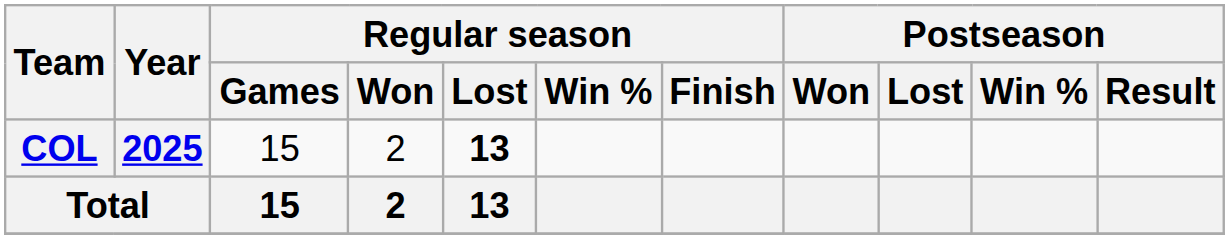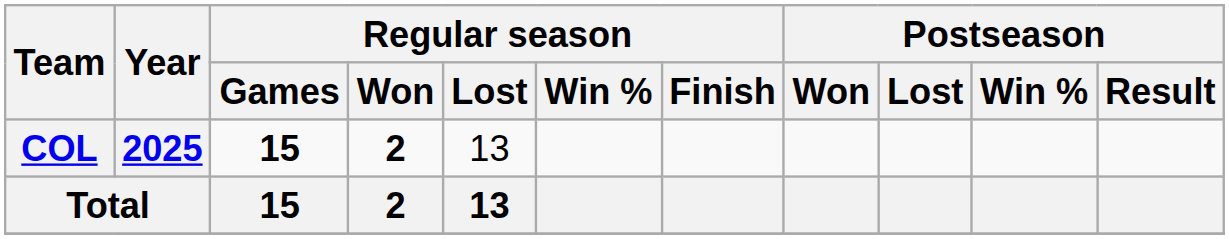COL | Regular season / Games: normal -> bold
COL | Regular season / Won: normal -> bold
COL | Regular season / Lost: bold -> normal
